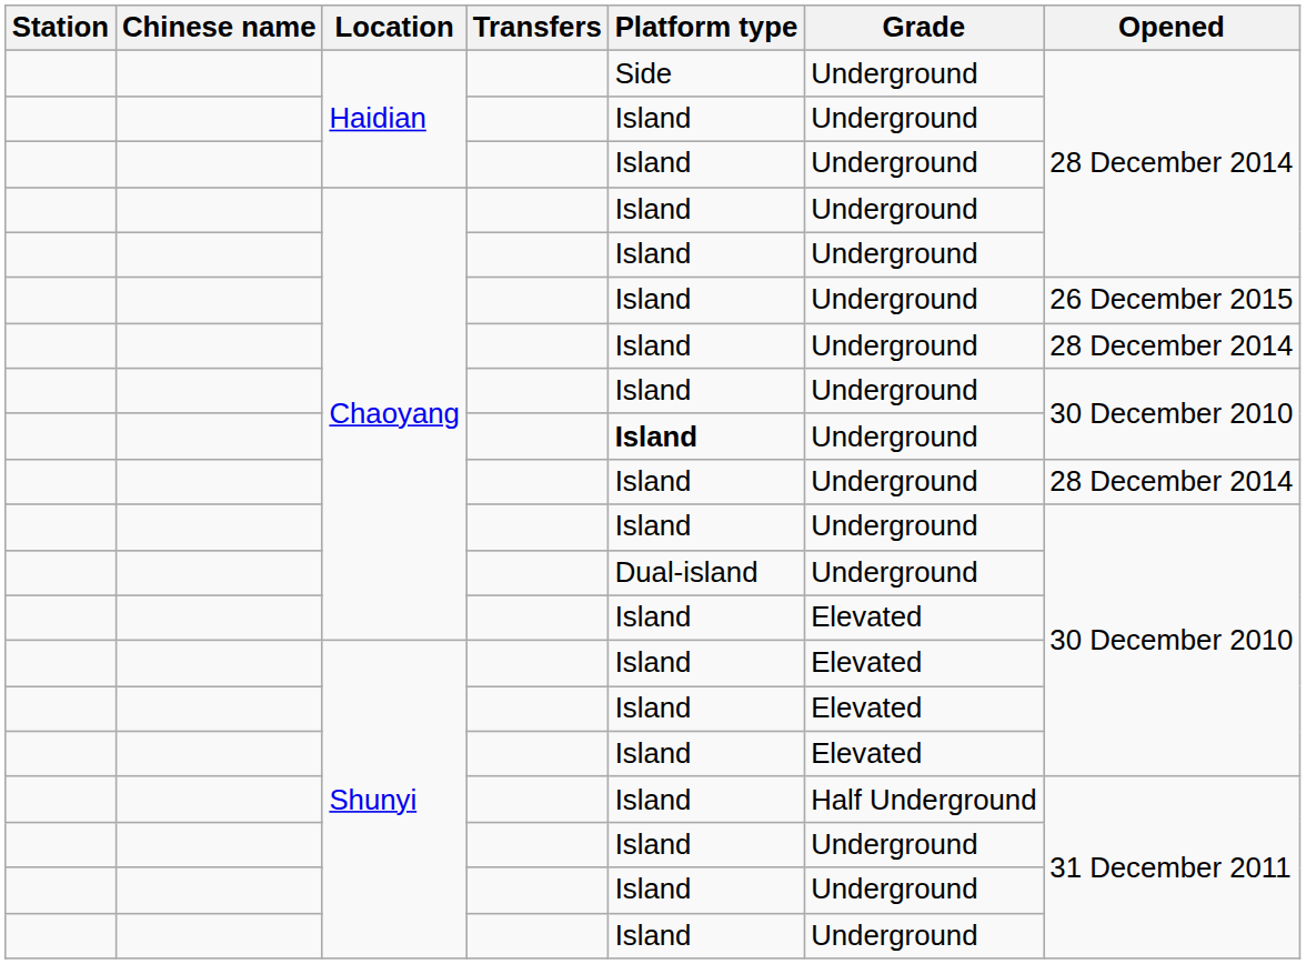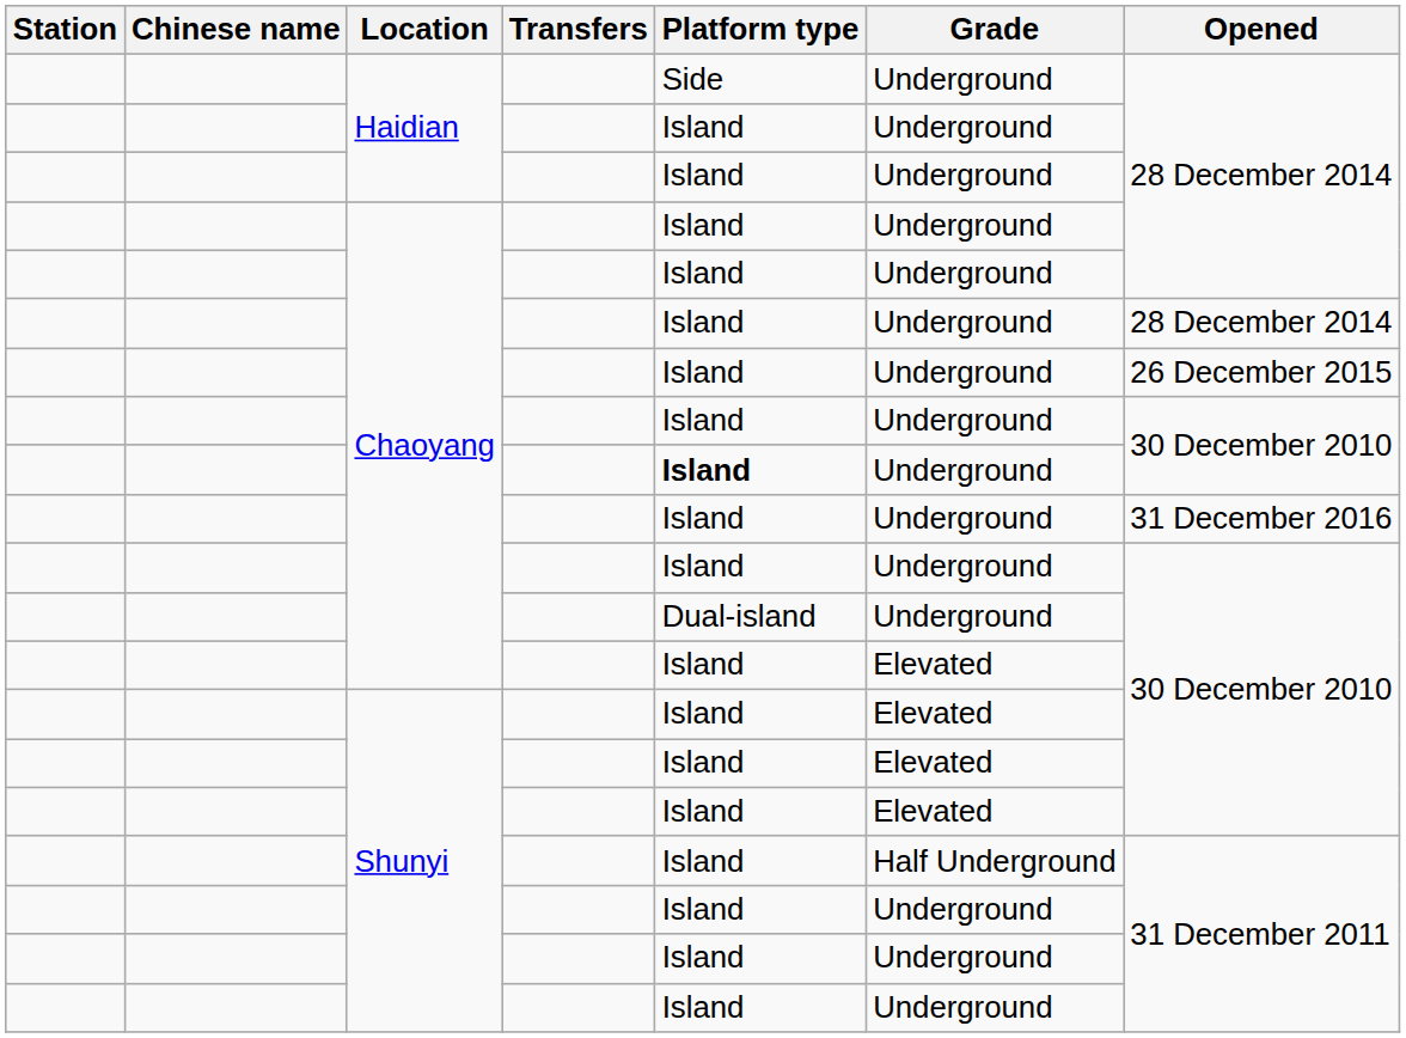row 7 | Opened: 26 December 2015 -> 28 December 2014
row 8 | Opened: 28 December 2014 -> 26 December 2015
row 11 | Opened: 28 December 2014 -> 31 December 2016
